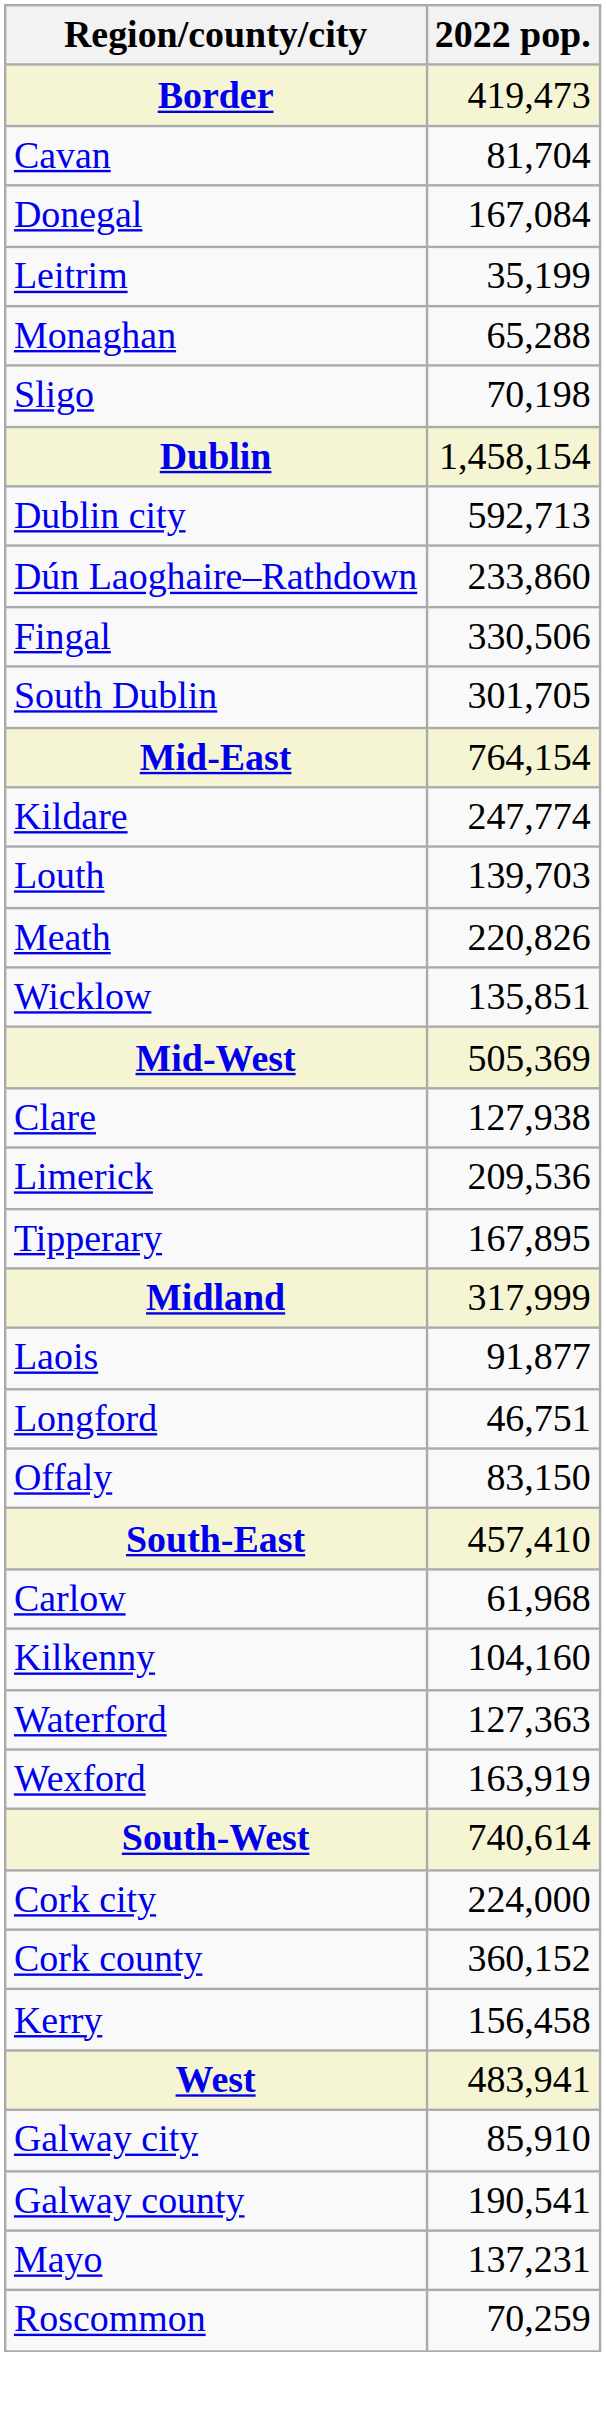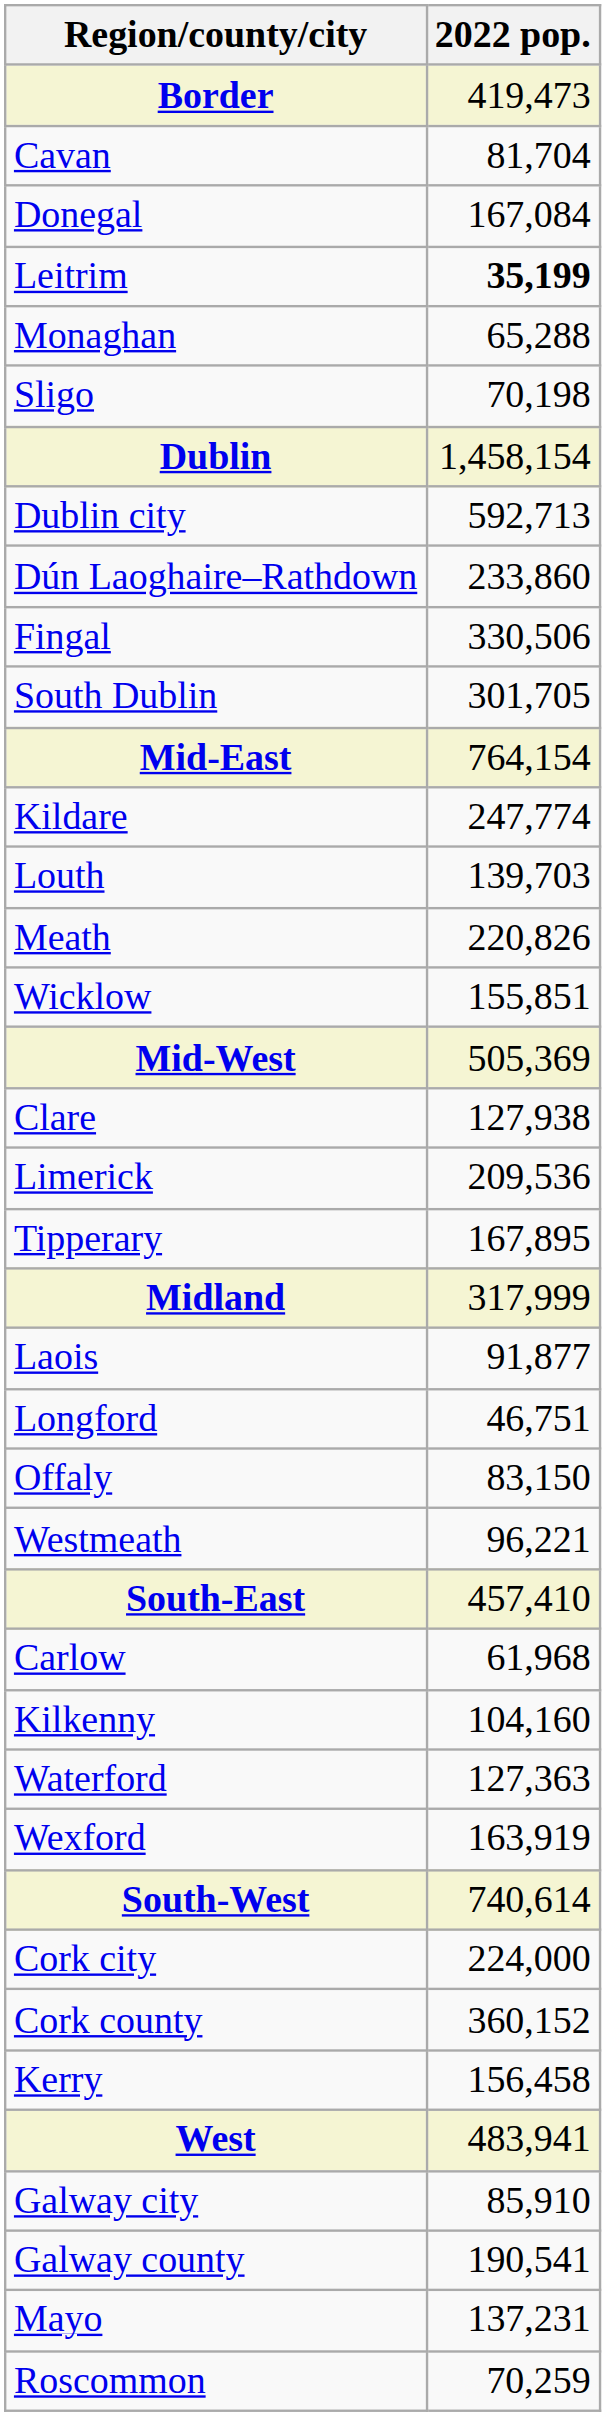Leitrim | 2022 pop.: normal -> bold
Wicklow | 2022 pop.: 135,851 -> 155,851
+ row: Westmeath | 96,221
